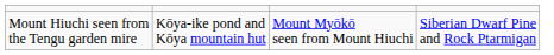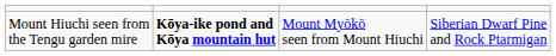Mount Hiuchi seen from the Tengu garden mire | column 2: normal -> bold
